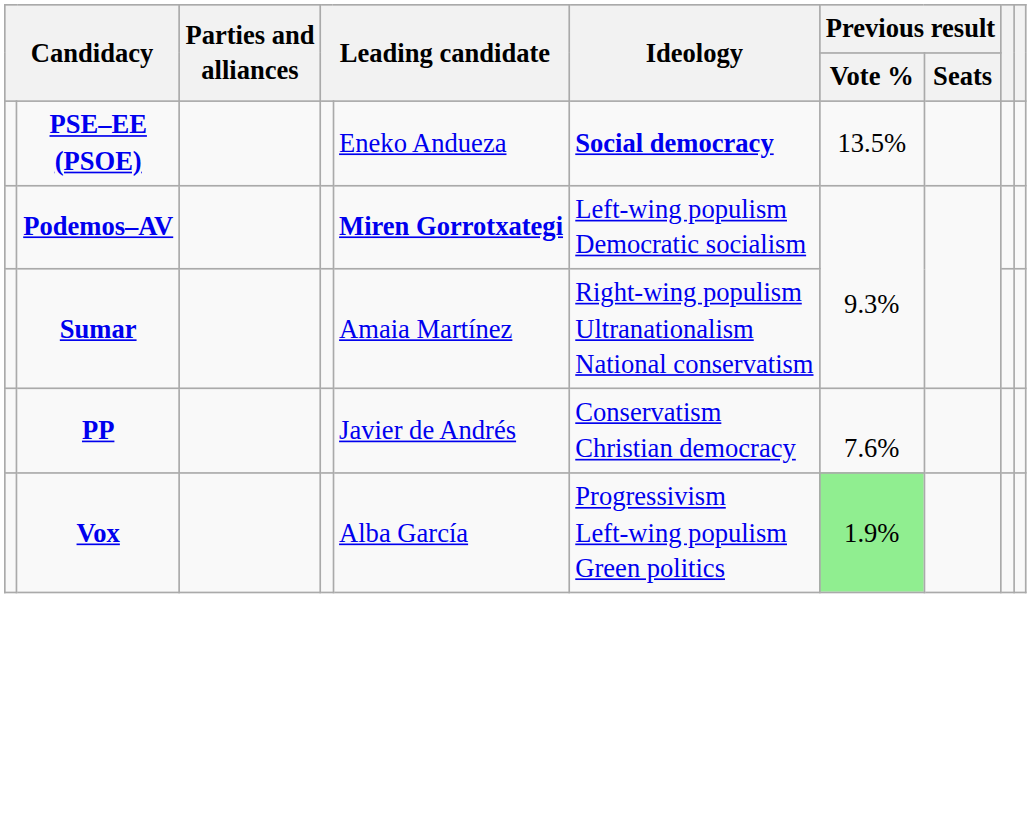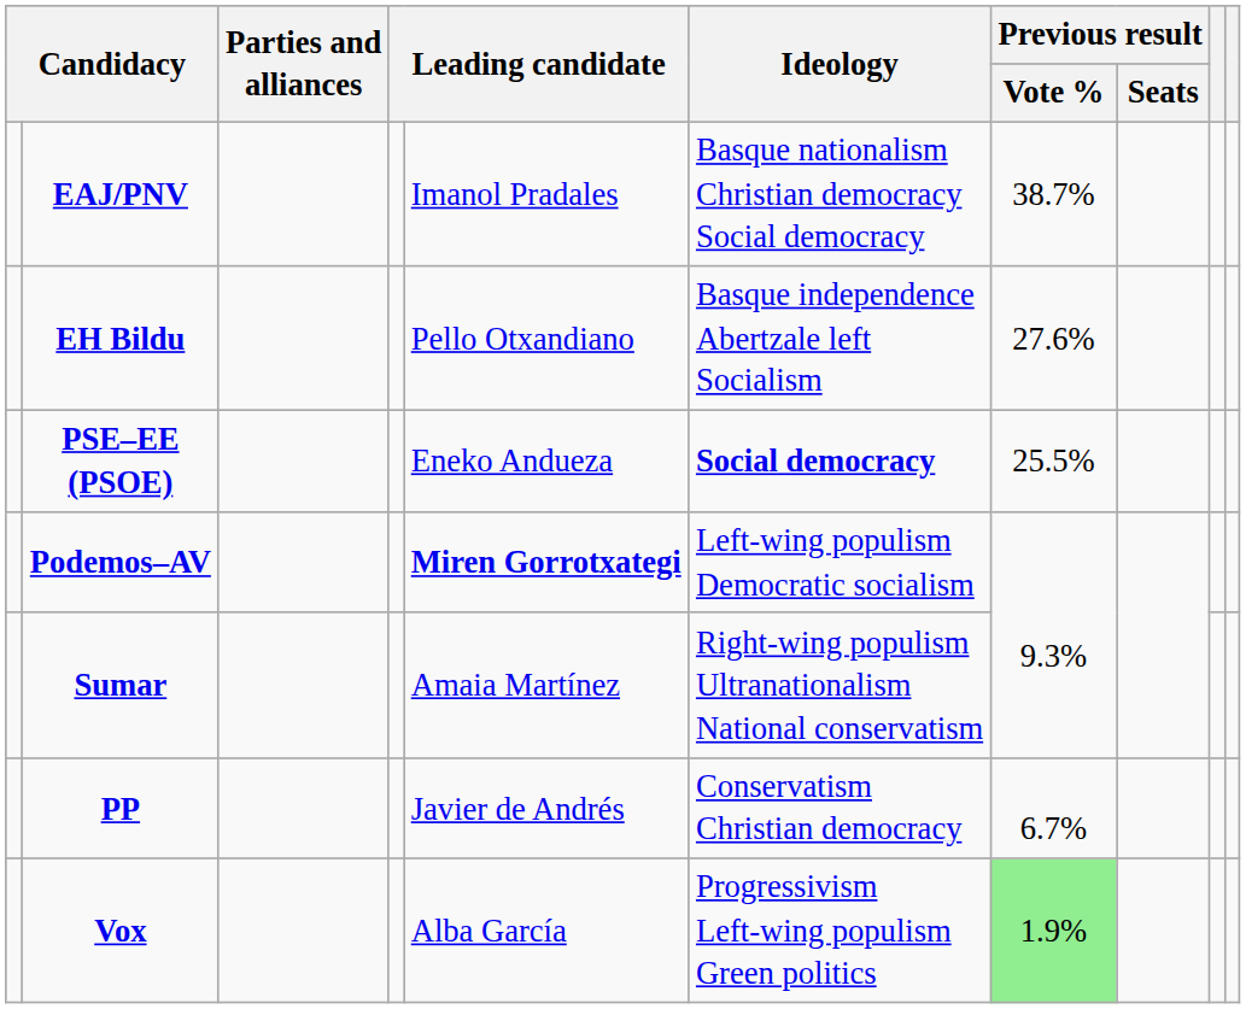+ row: EAJ/PNV | Imanol Pradales | Basque nationalism Christian democracy Social democracy | 38.7%
+ row: EH Bildu | Pello Otxandiano | Basque independence Abertzale left Socialism | 27.6%
PSE–EE (PSOE) | Previous result / Vote %: 13.5% -> 25.5%
PP | Previous result / Vote %: 7.6% -> 6.7%
